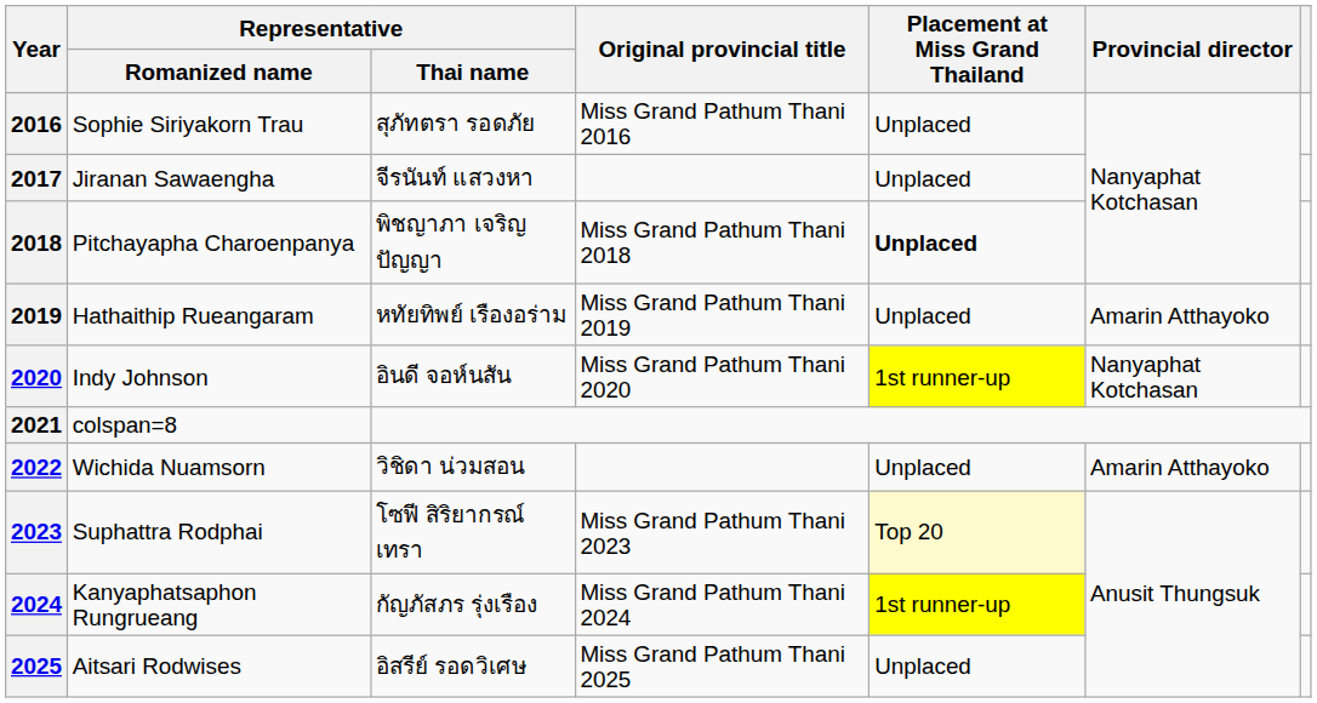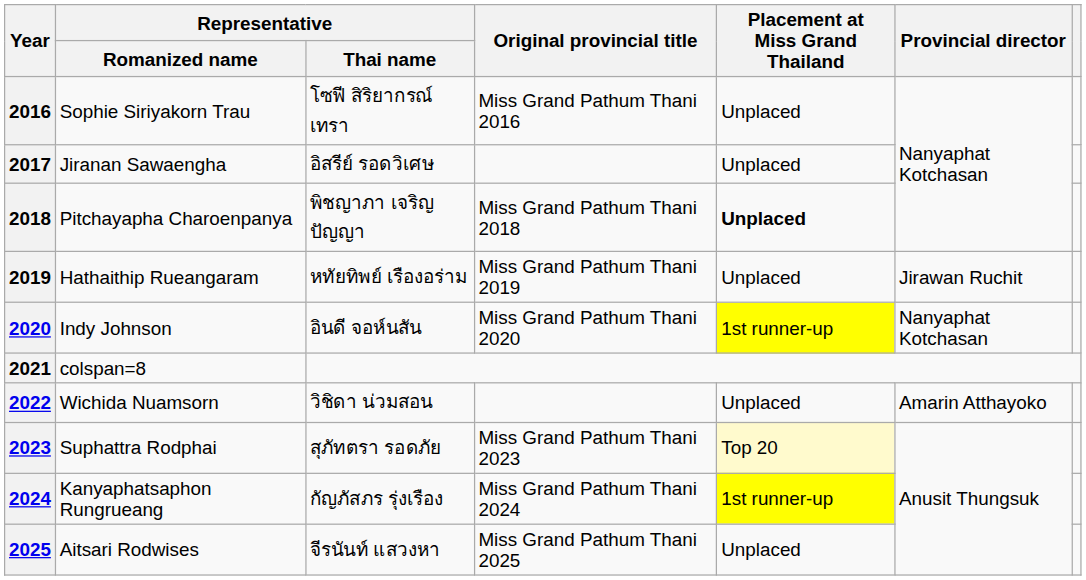2016 | Representative / Thai name: สุภัทตรา รอดภัย -> โซฟี สิริยากรณ์ เทรา
2017 | Representative / Thai name: จีรนันท์ แสวงหา -> อิสรีย์ รอดวิเศษ
2019 | Provincial director: Amarin Atthayoko -> Jirawan Ruchit
2023 | Representative / Thai name: โซฟี สิริยากรณ์ เทรา -> สุภัทตรา รอดภัย
2025 | Representative / Thai name: อิสรีย์ รอดวิเศษ -> จีรนันท์ แสวงหา
